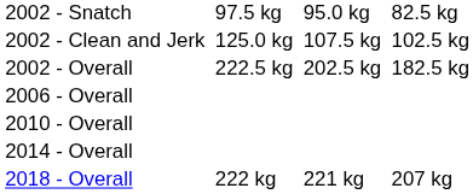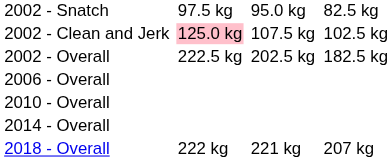2002 - Clean and Jerk | column 2: no background -> pink background
